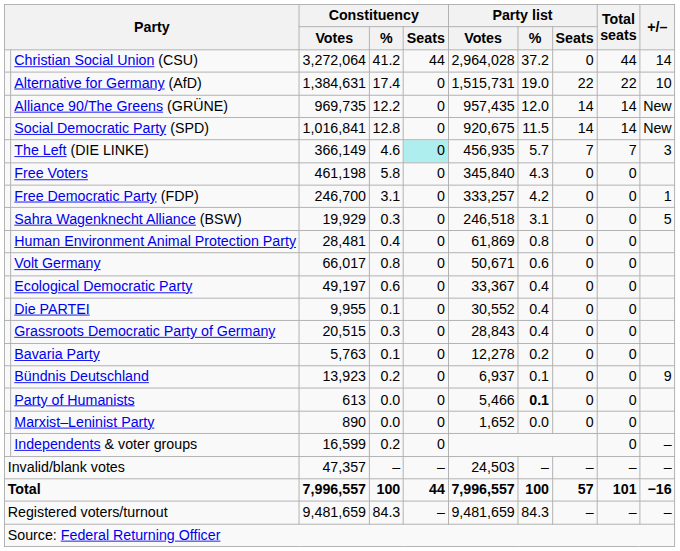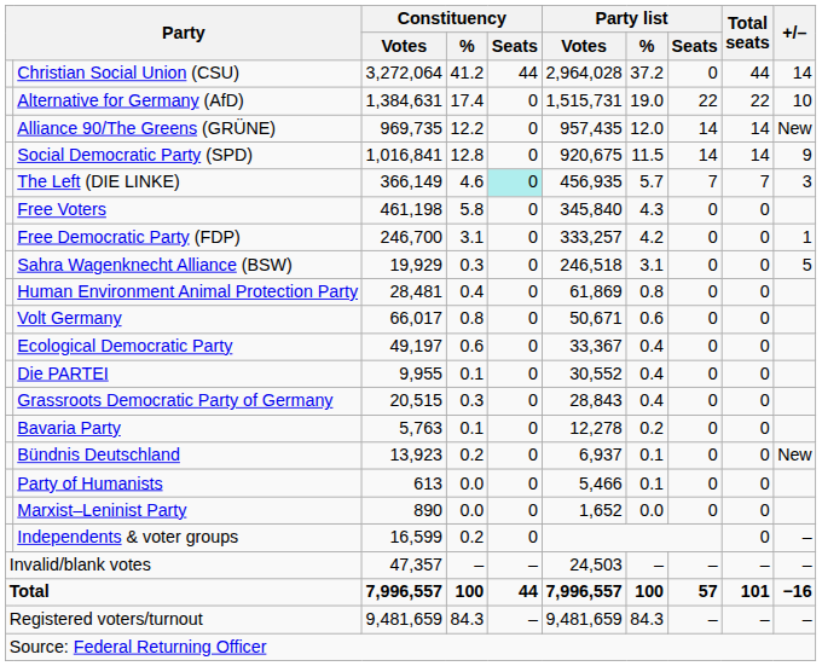Social Democratic Party (SPD) | +/–: New -> 9
Bündnis Deutschland | +/–: 9 -> New
Party of Humanists | Party list / %: bold -> normal
